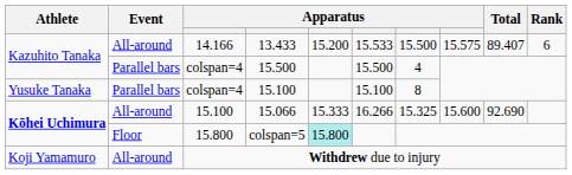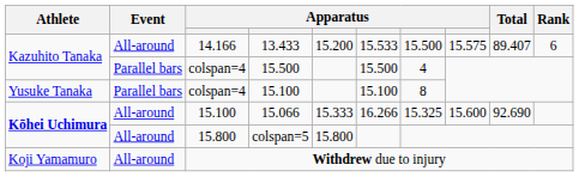colspan=5 | Event: Floor -> All-around
colspan=5 | column 5: paleturquoise background -> no background
